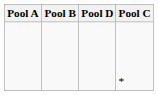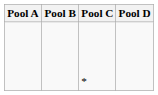columns swapped: Pool C <-> Pool D
